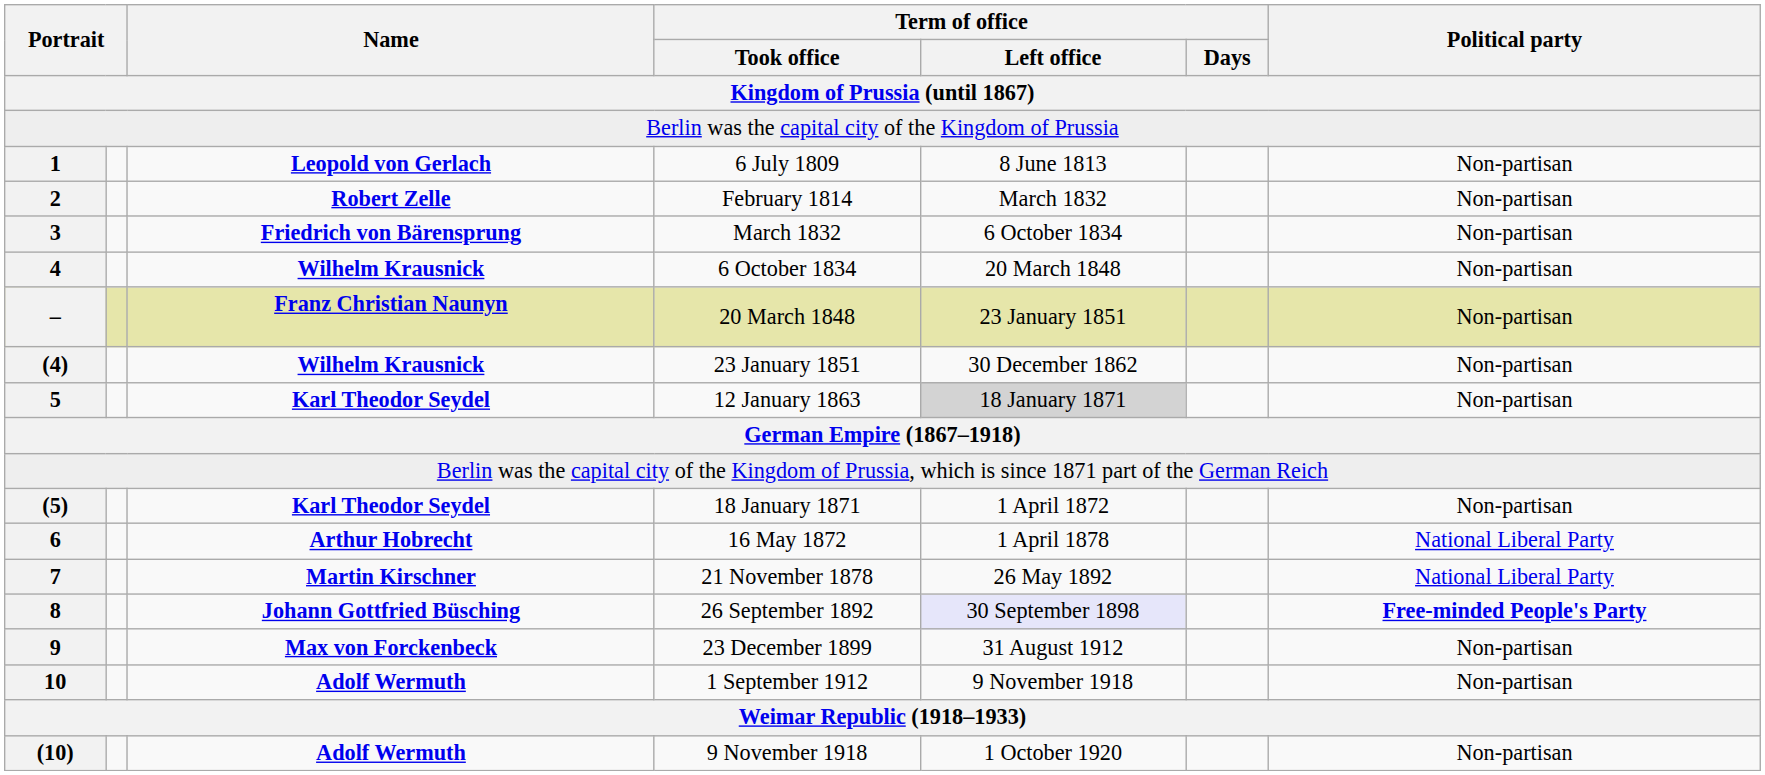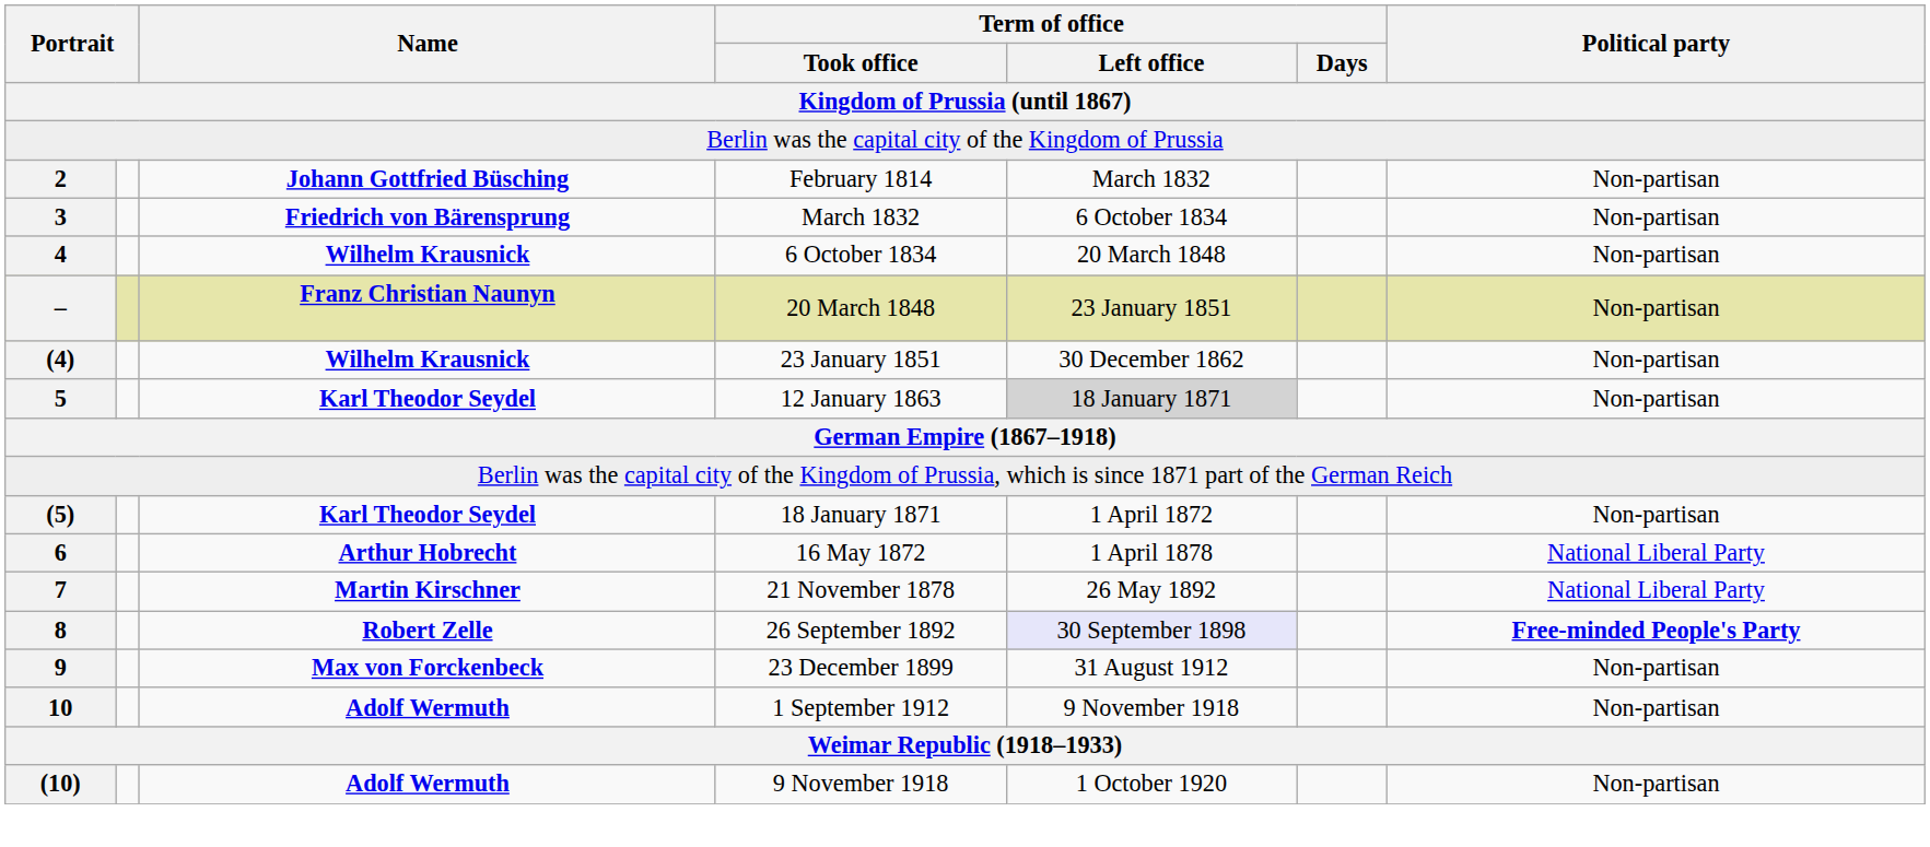- row: 1 | Leopold von Gerlach | 6 July 1809 | 8 June 1813 | Non-partisan
February 1814 | Name: Robert Zelle -> Johann Gottfried Büsching
26 September 1892 | Name: Johann Gottfried Büsching -> Robert Zelle
